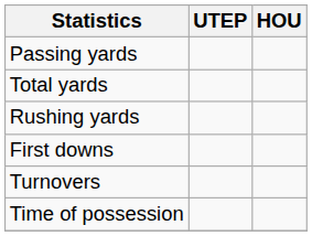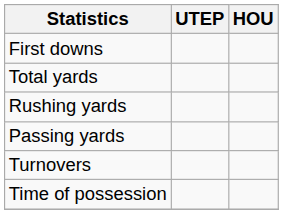rows swapped: First downs <-> Passing yards
